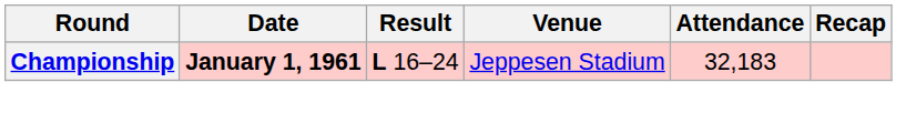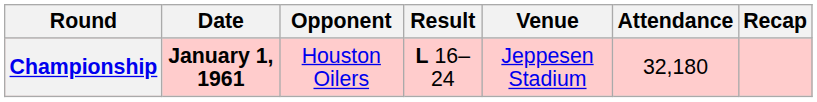+ column: Opponent | Houston Oilers
Championship | Attendance: 32,183 -> 32,180
